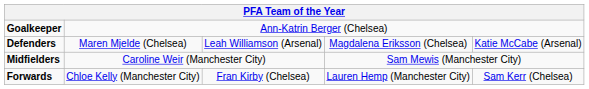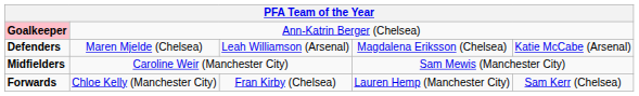Goalkeeper | column 1: no background -> pink background
